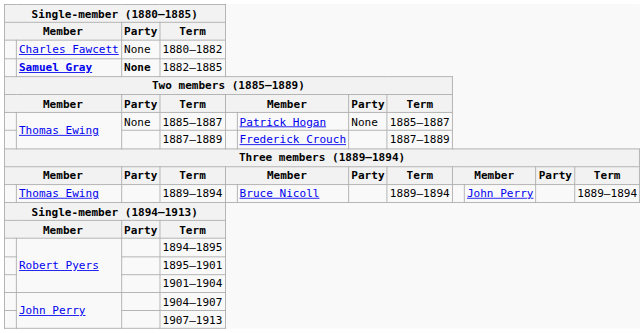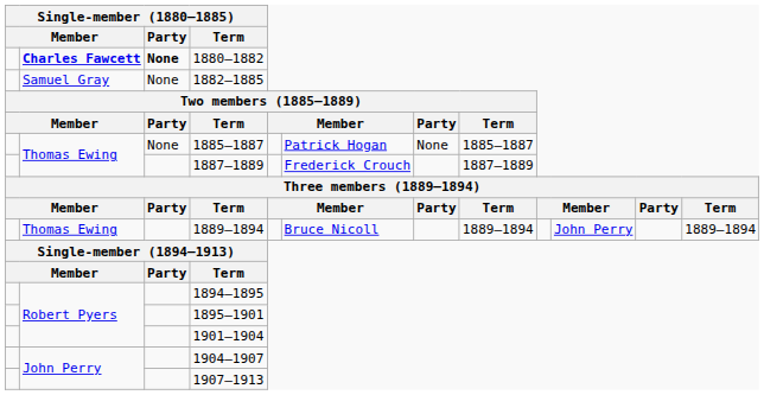1880–1882 | column 2: normal -> bold
1880–1882 | Single-member (1880–1885) / Party: normal -> bold
1882–1885 | column 2: bold -> normal
1882–1885 | Single-member (1880–1885) / Party: bold -> normal
